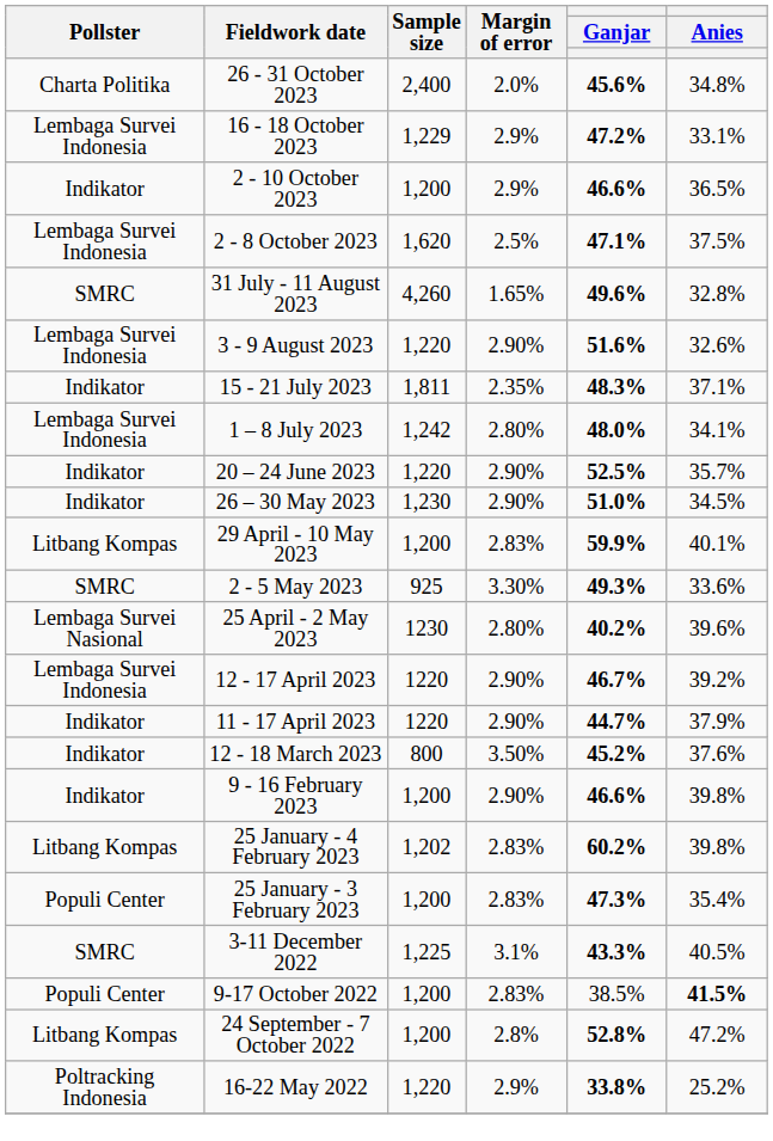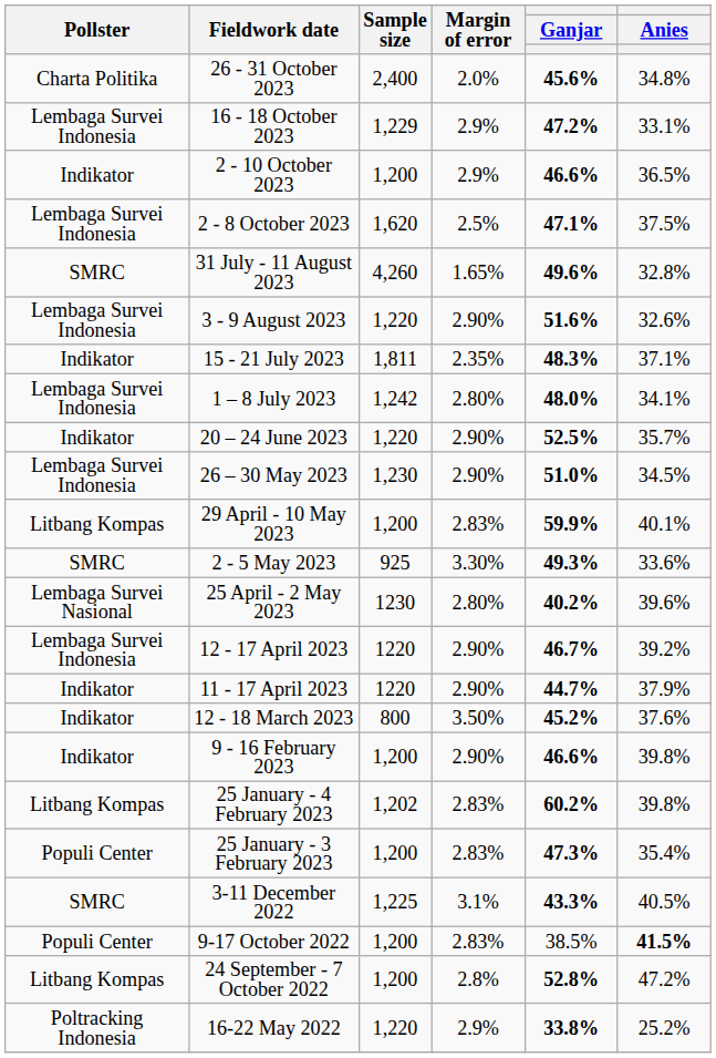26 – 30 May 2023 | Pollster: Indikator -> Lembaga Survei Indonesia
